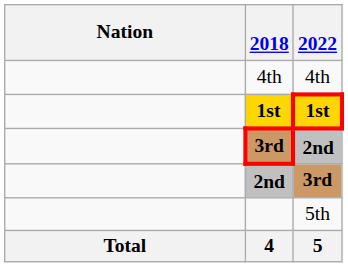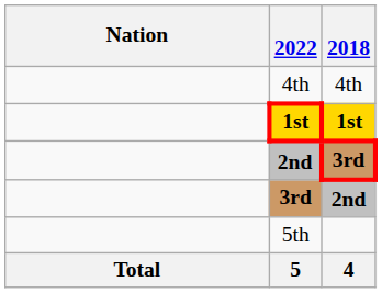columns swapped: 2018 <-> 2022
